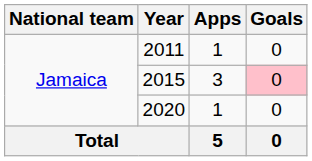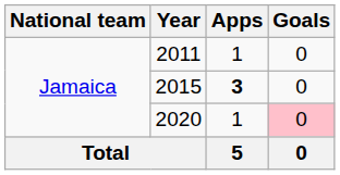2015 | Apps: normal -> bold
2015 | Goals: pink background -> no background
2020 | Goals: no background -> pink background
